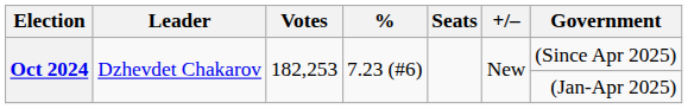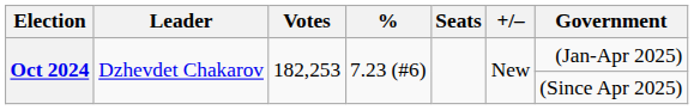row 2 | Government: (Since Apr 2025) -> (Jan-Apr 2025)
row 3 | Government: (Jan-Apr 2025) -> (Since Apr 2025)
